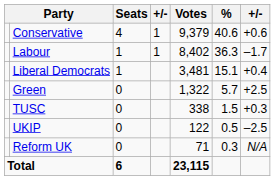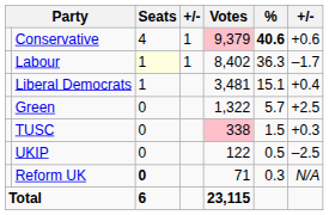Conservative | Votes: no background -> pink background
Conservative | %: normal -> bold
Labour | Seats: no background -> lightyellow background
TUSC | Votes: no background -> pink background
Reform UK | Seats: normal -> bold
